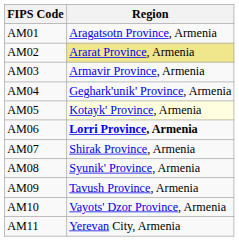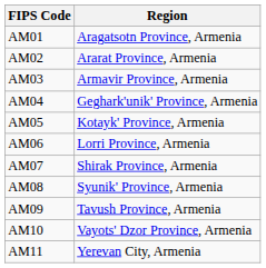AM02 | Region: khaki background -> no background
AM05 | Region: lightyellow background -> no background
AM06 | Region: bold -> normal
